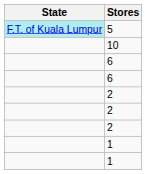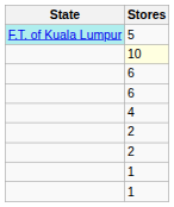row 3 | Stores: no background -> lightyellow background
row 6 | Stores: 2 -> 4
